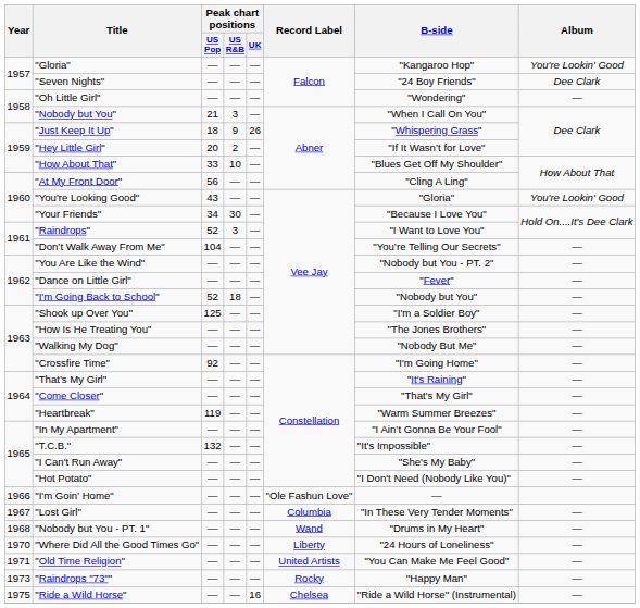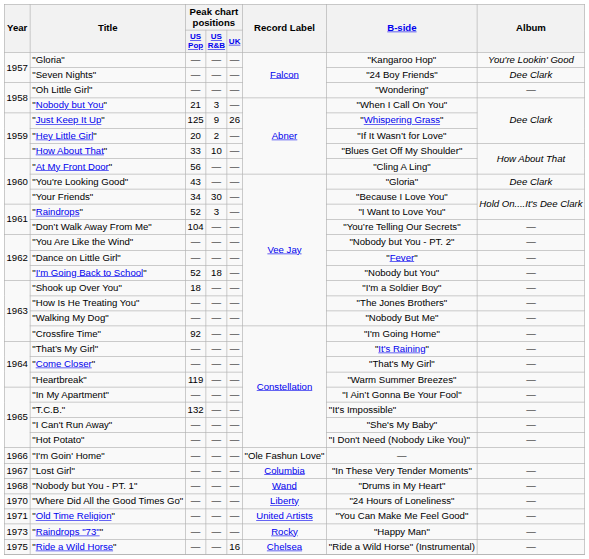"Just Keep It Up" | Peak chart positions / US Pop: 18 -> 125
"You're Looking Good" | Album: You're Lookin' Good -> Dee Clark
"Shook up Over You" | Peak chart positions / US Pop: 125 -> 18
